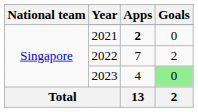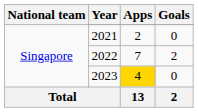2021 | Apps: bold -> normal
2023 | Apps: no background -> gold background
2023 | Goals: lightgreen background -> no background
